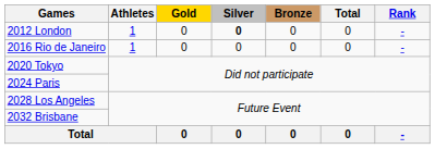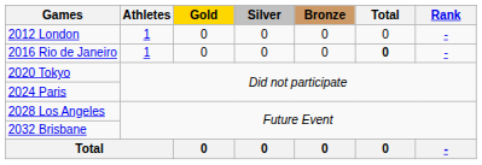2012 London | Silver: bold -> normal
2016 Rio de Janeiro | Total: normal -> bold
